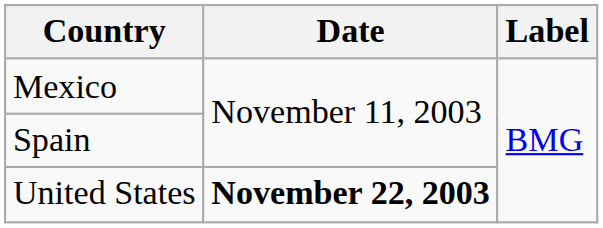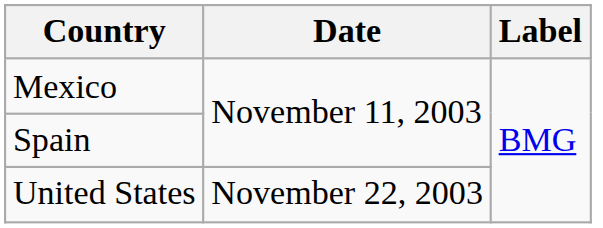United States | Date: bold -> normal
